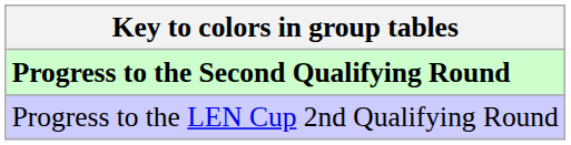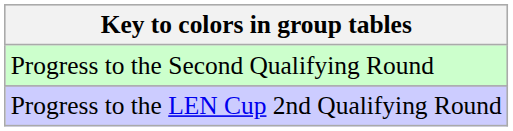row 2 | column 1: bold -> normal
